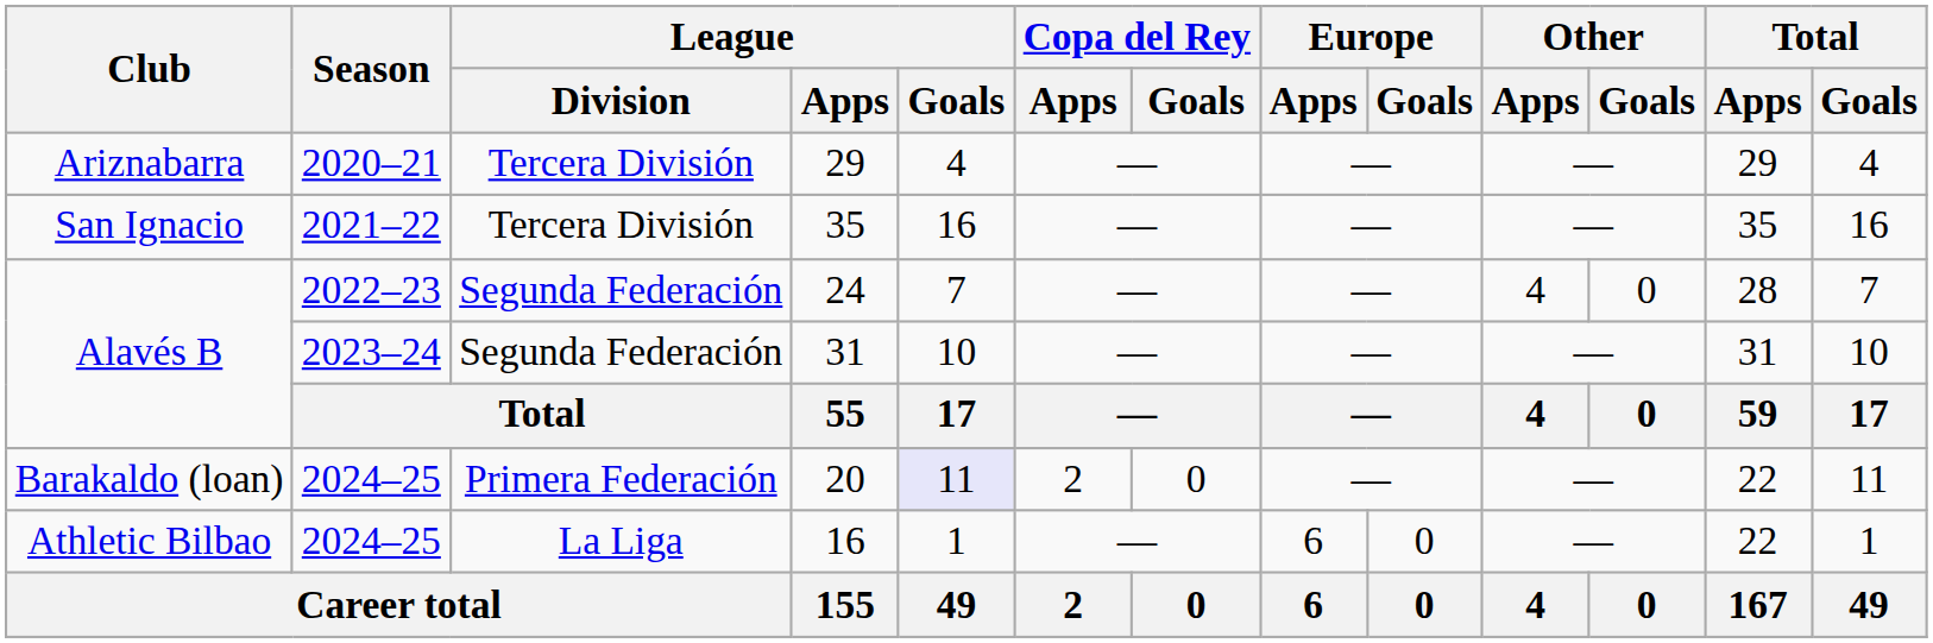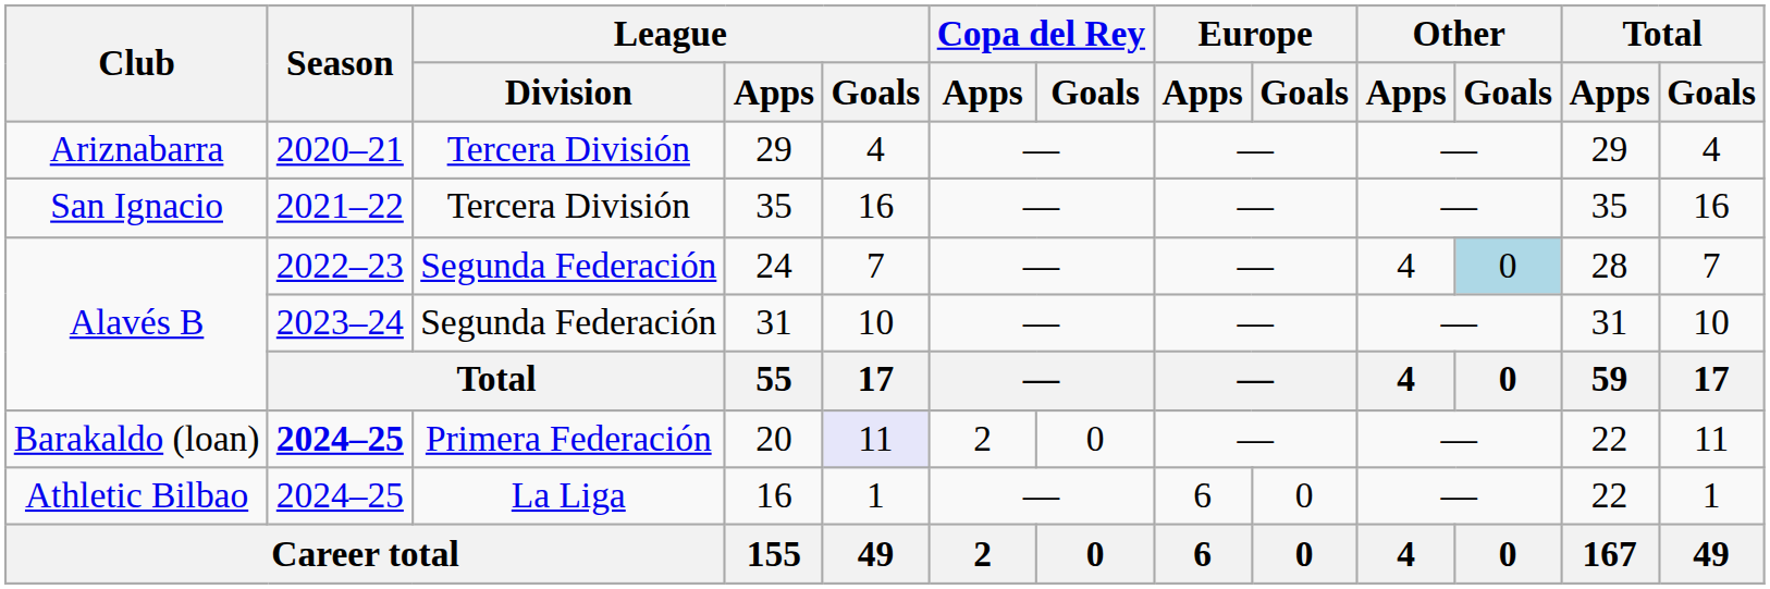24 | Other / Goals: no background -> lightblue background
20 | Season: normal -> bold
